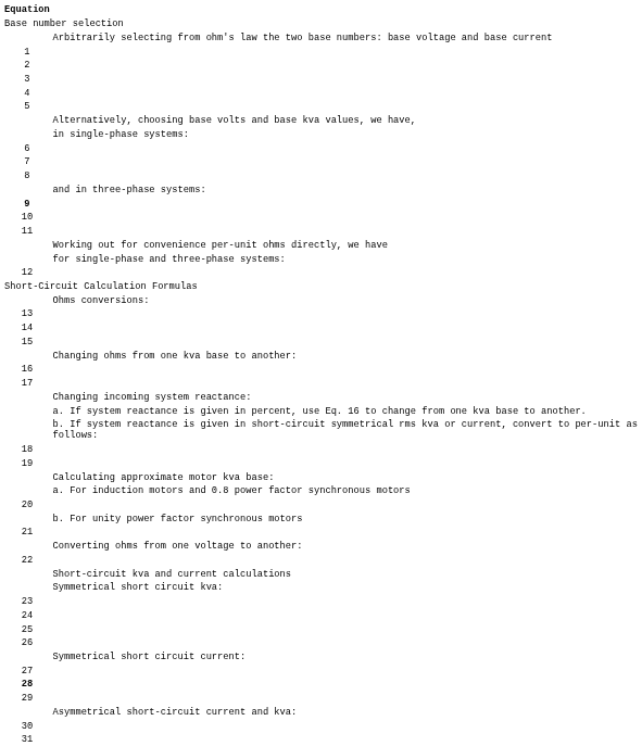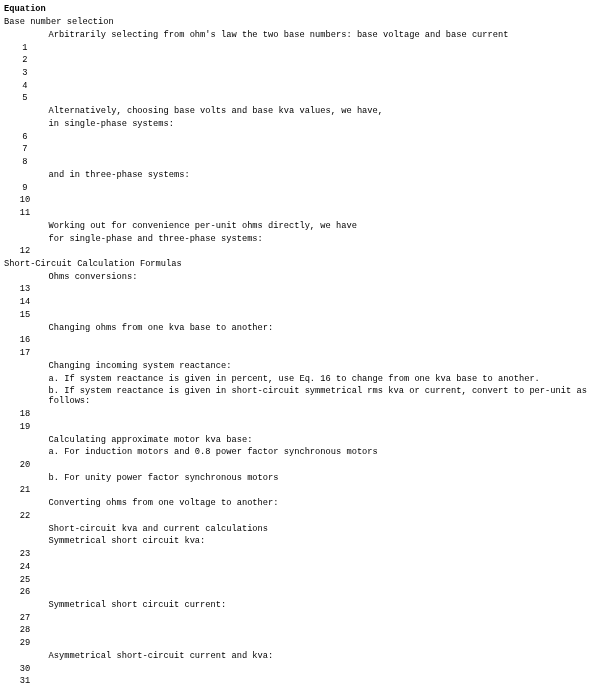9 | Equation: bold -> normal
28 | Equation: bold -> normal
